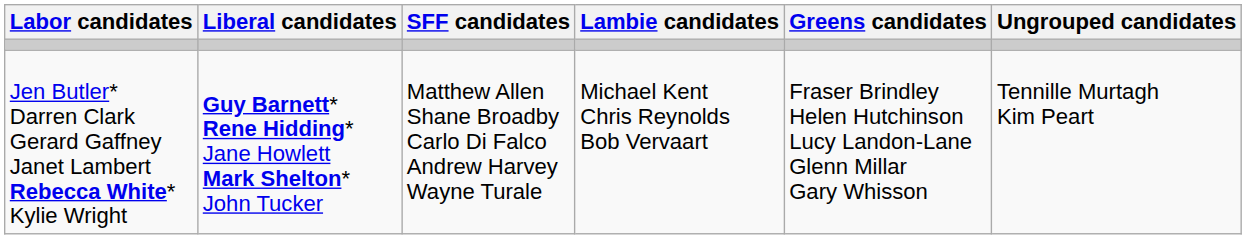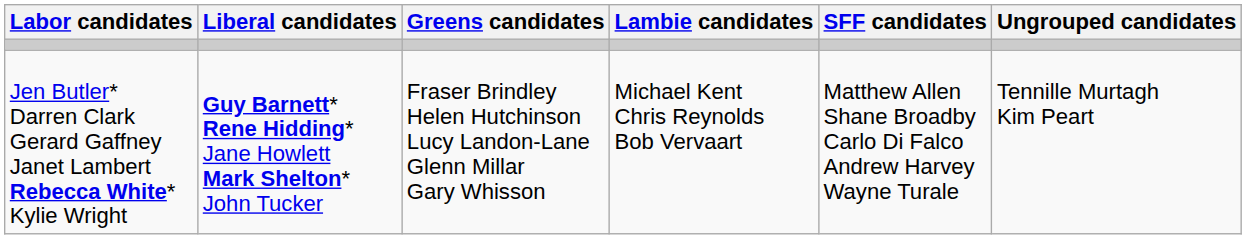columns swapped: Greens candidates <-> SFF candidates
